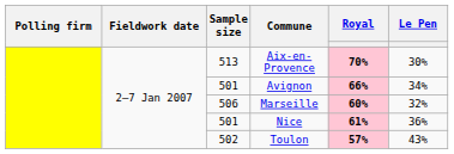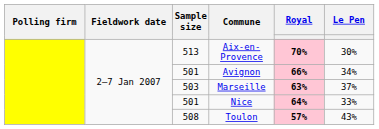Marseille | Sample size: 506 -> 503
Marseille | Royal: 60% -> 63%
Marseille | Le Pen: 32% -> 37%
Nice | Royal: 61% -> 64%
Nice | Le Pen: 36% -> 33%
Toulon | Sample size: 502 -> 508
